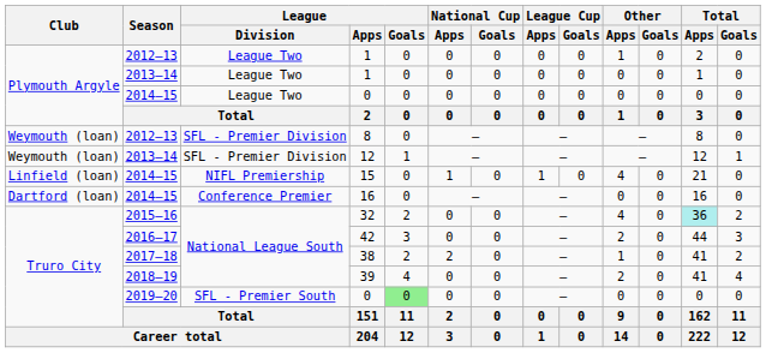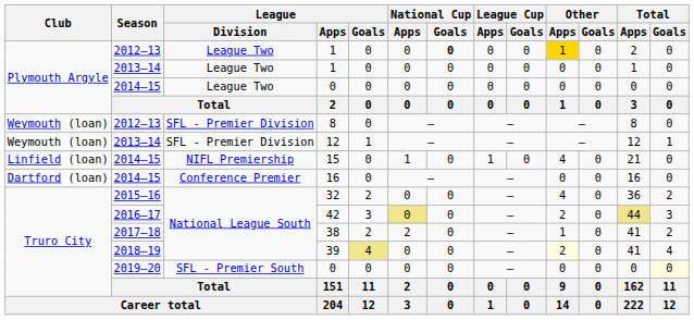2012–13 / 1 | National Cup / Goals: normal -> bold
2012–13 / 1 | Other / Apps: no background -> gold background
32 | Total / Apps: paleturquoise background -> no background
42 | National Cup / Apps: no background -> khaki background
42 | Total / Apps: no background -> khaki background
39 | League / Goals: no background -> khaki background
39 | Other / Apps: no background -> lightyellow background
2019–20 / 0 | League / Goals: lightgreen background -> no background
2019–20 / 0 | Total / Goals: no background -> lightyellow background
